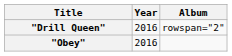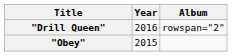"Obey" | Year: 2016 -> 2015
